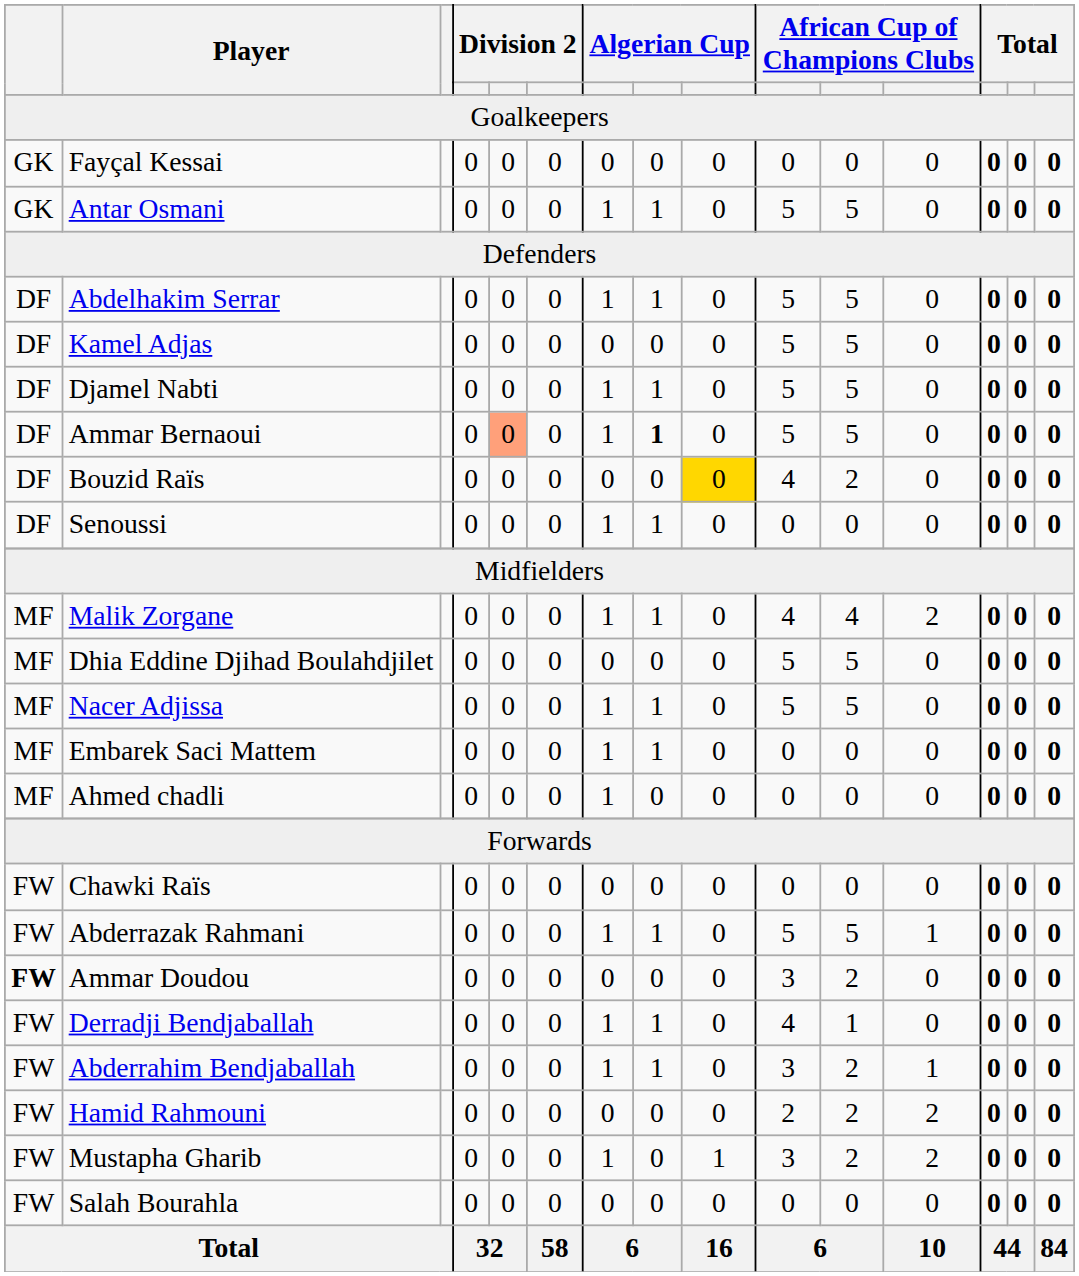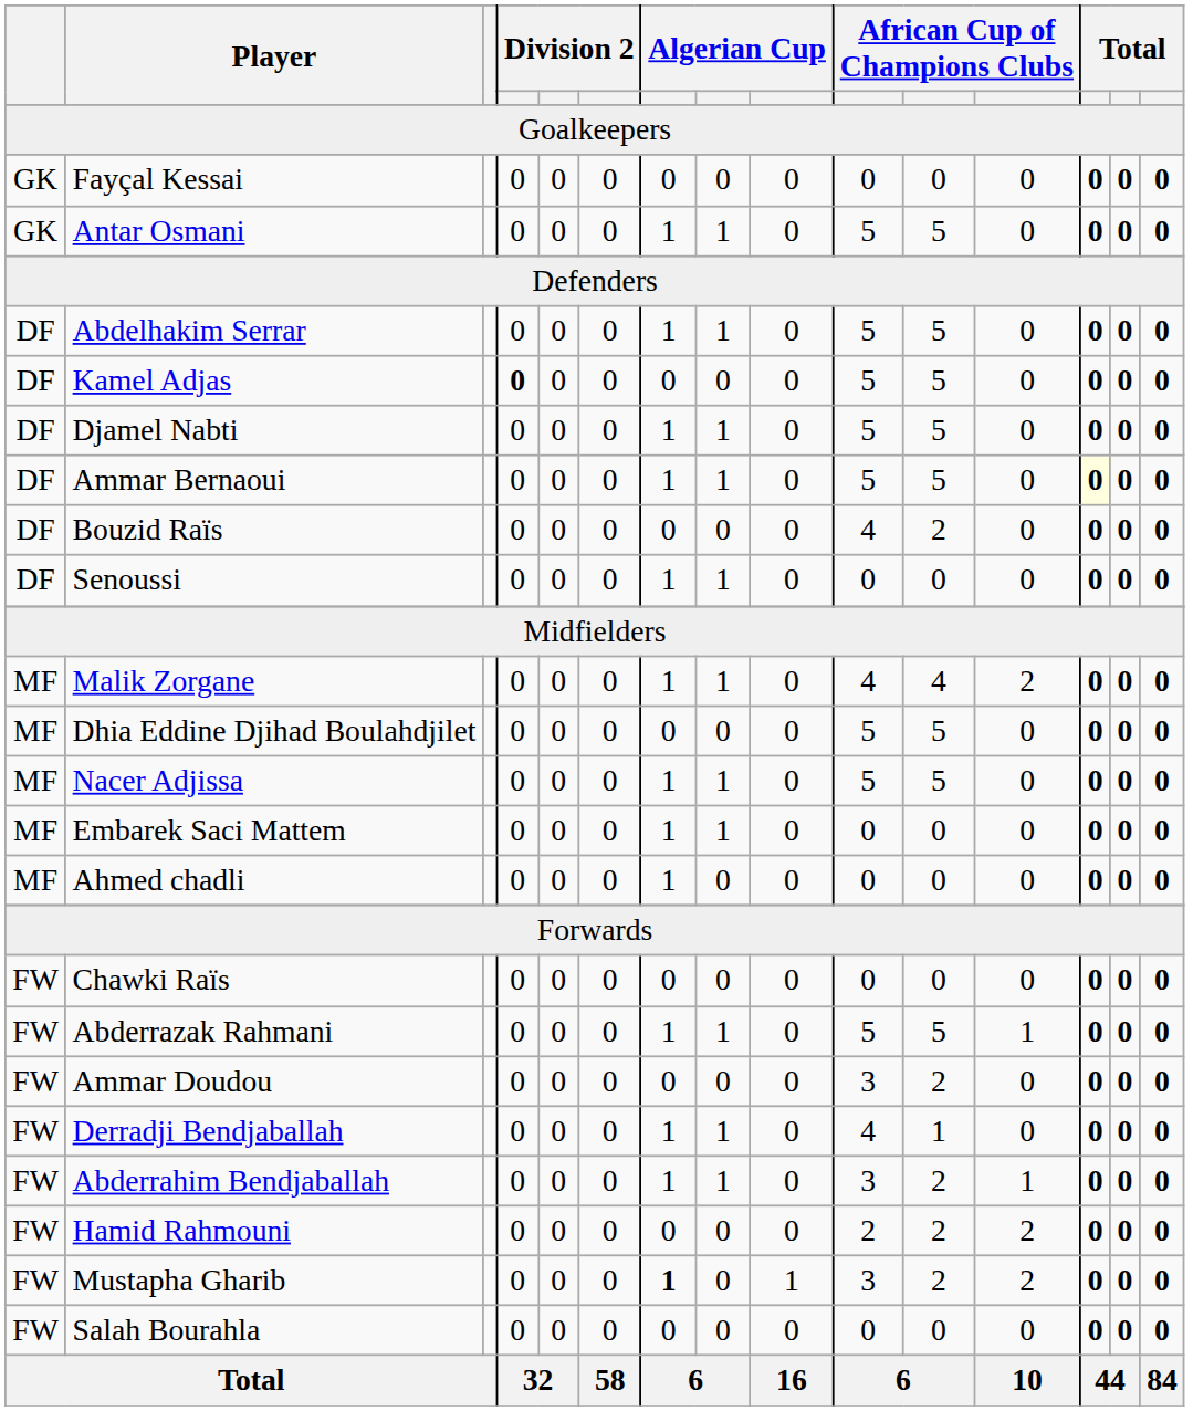Kamel Adjas | column 4: normal -> bold
Ammar Bernaoui | column 5: lightsalmon background -> no background
Ammar Bernaoui | column 8: bold -> normal
Ammar Bernaoui | column 13: no background -> lightyellow background
Bouzid Raïs | column 9: gold background -> no background
Ammar Doudou | column 1: bold -> normal
Mustapha Gharib | column 7: normal -> bold
